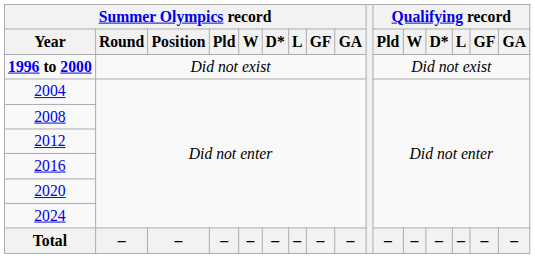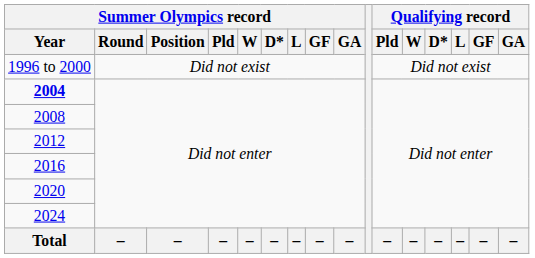1996 to 2000 | Summer Olympics record / Year: bold -> normal
2004 | Summer Olympics record / Year: normal -> bold
